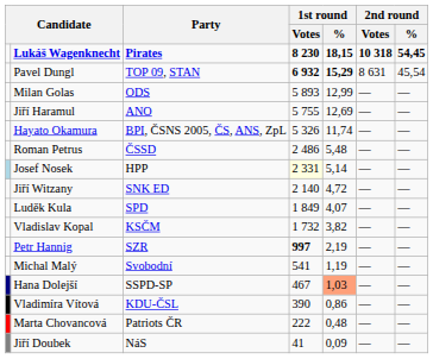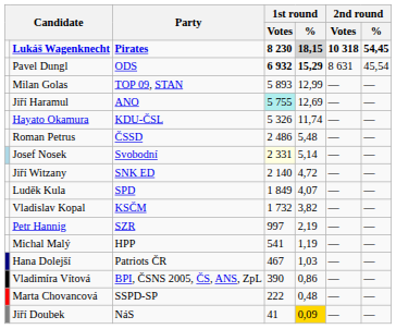Lukáš Wagenknecht | 1st round / %: no background -> lightgrey background
Pavel Dungl | Party: TOP 09, STAN -> ODS
Milan Golas | Party: ODS -> TOP 09, STAN
Jiří Haramul | 1st round / Votes: no background -> paleturquoise background
Hayato Okamura | Party: BPI, ČSNS 2005, ČS, ANS, ZpL -> KDU-ČSL
Josef Nosek | Party: HPP -> Svobodní
Petr Hannig | 1st round / Votes: bold -> normal
Michal Malý | Party: Svobodní -> HPP
Hana Dolejší | Party: SSPD-SP -> Patriots ČR
Hana Dolejší | 1st round / %: lightsalmon background -> no background
Vladimíra Vítová | Party: KDU-ČSL -> BPI, ČSNS 2005, ČS, ANS, ZpL
Marta Chovancová | Party: Patriots ČR -> SSPD-SP
Jiří Doubek | 1st round / %: no background -> gold background
